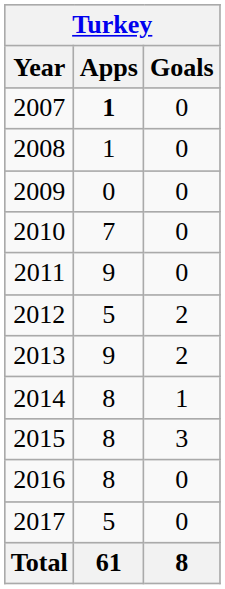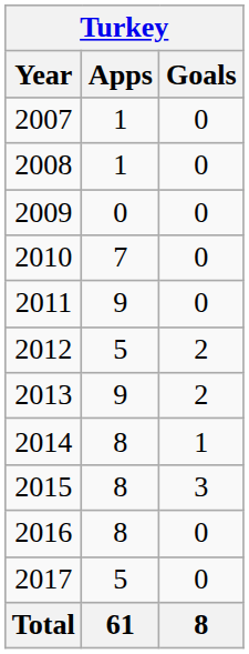2007 | Apps: bold -> normal
